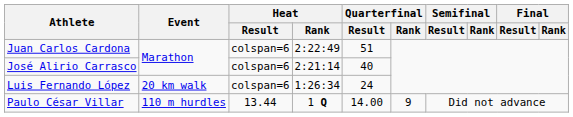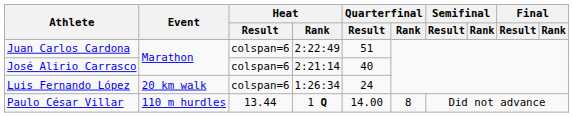Paulo César Villar | Quarterfinal / Rank: 9 -> 8
